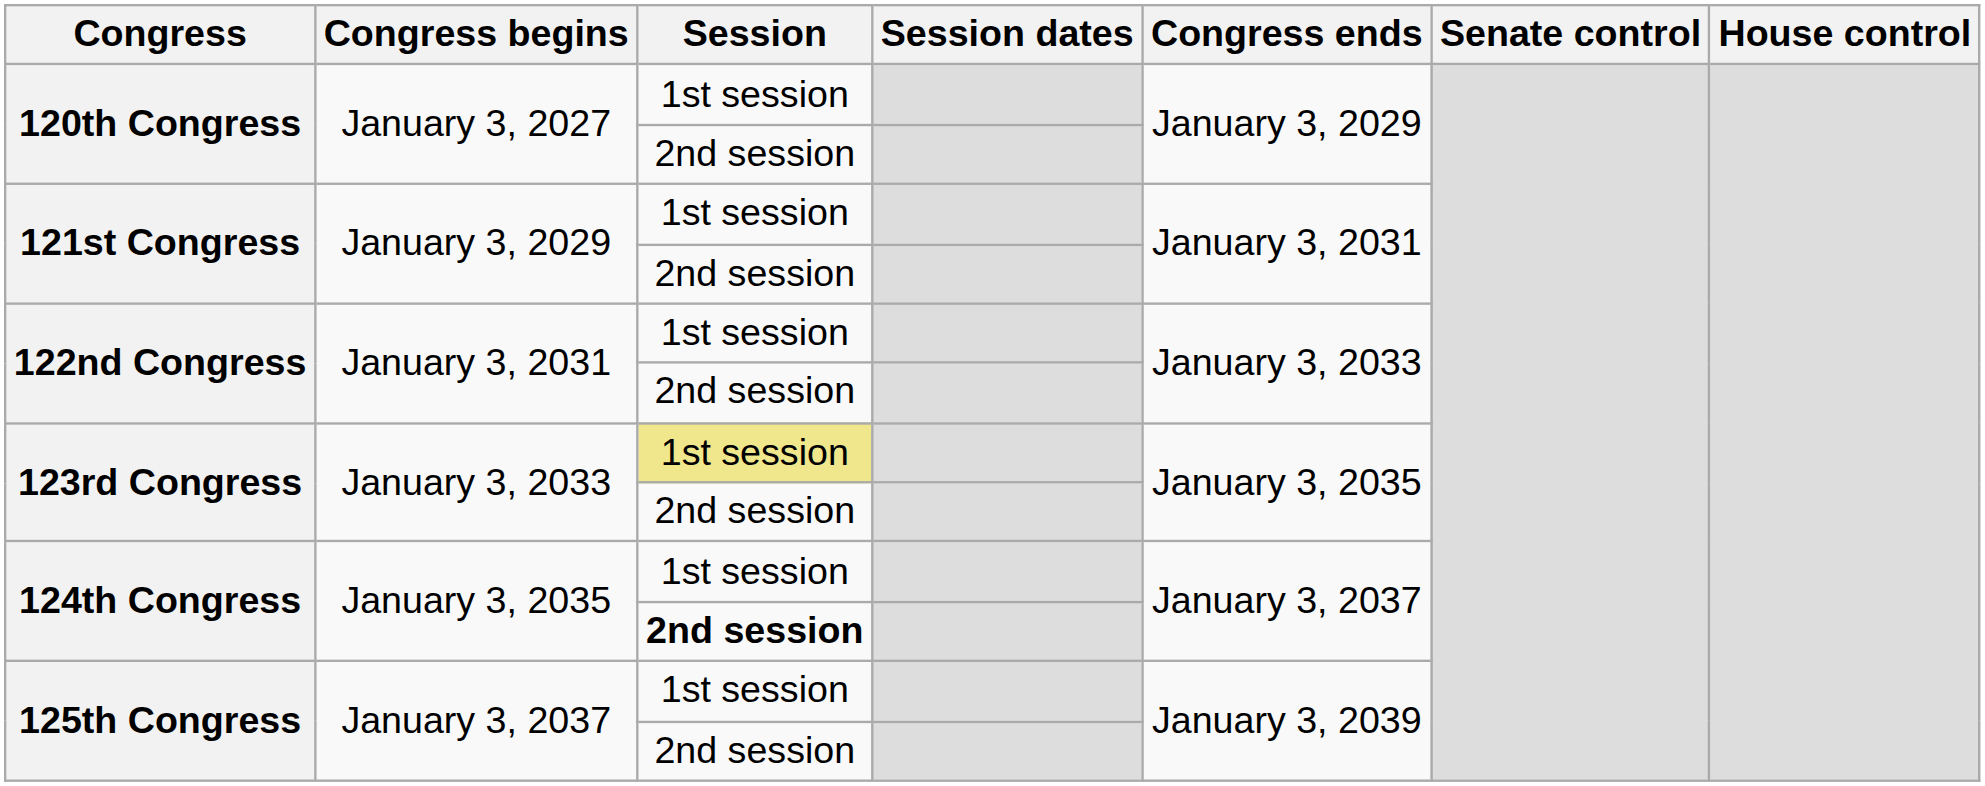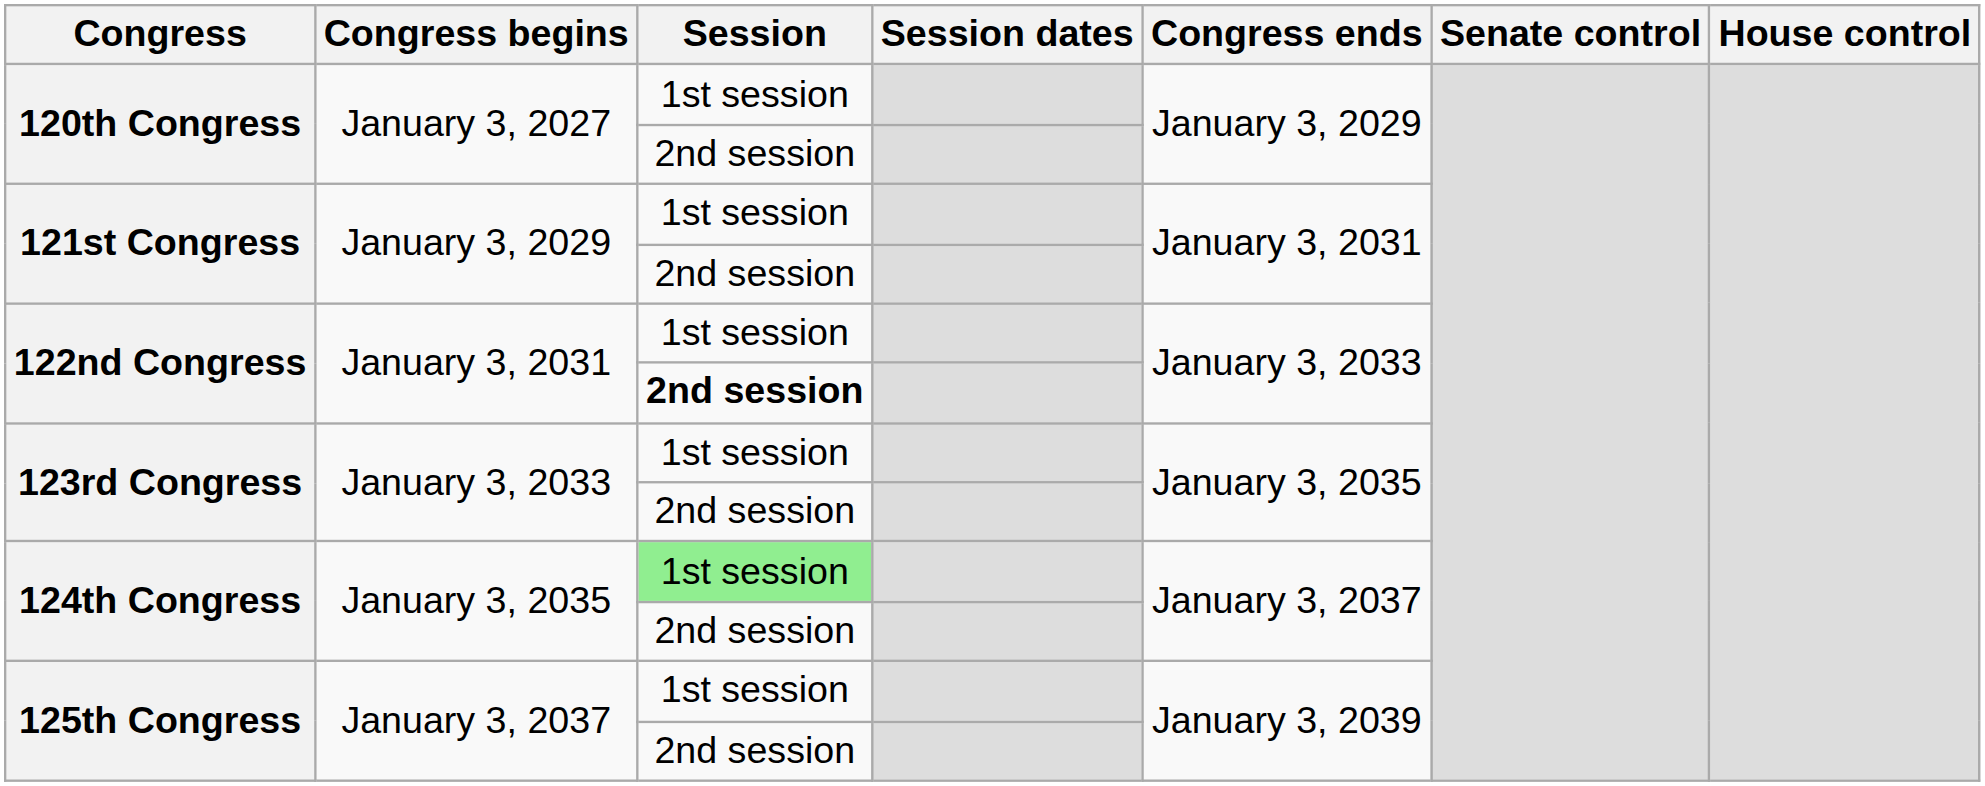122nd Congress / 2nd session | Session: normal -> bold
123rd Congress / 1st session | Session: khaki background -> no background
124th Congress / 1st session | Session: no background -> lightgreen background
124th Congress / 2nd session | Session: bold -> normal
